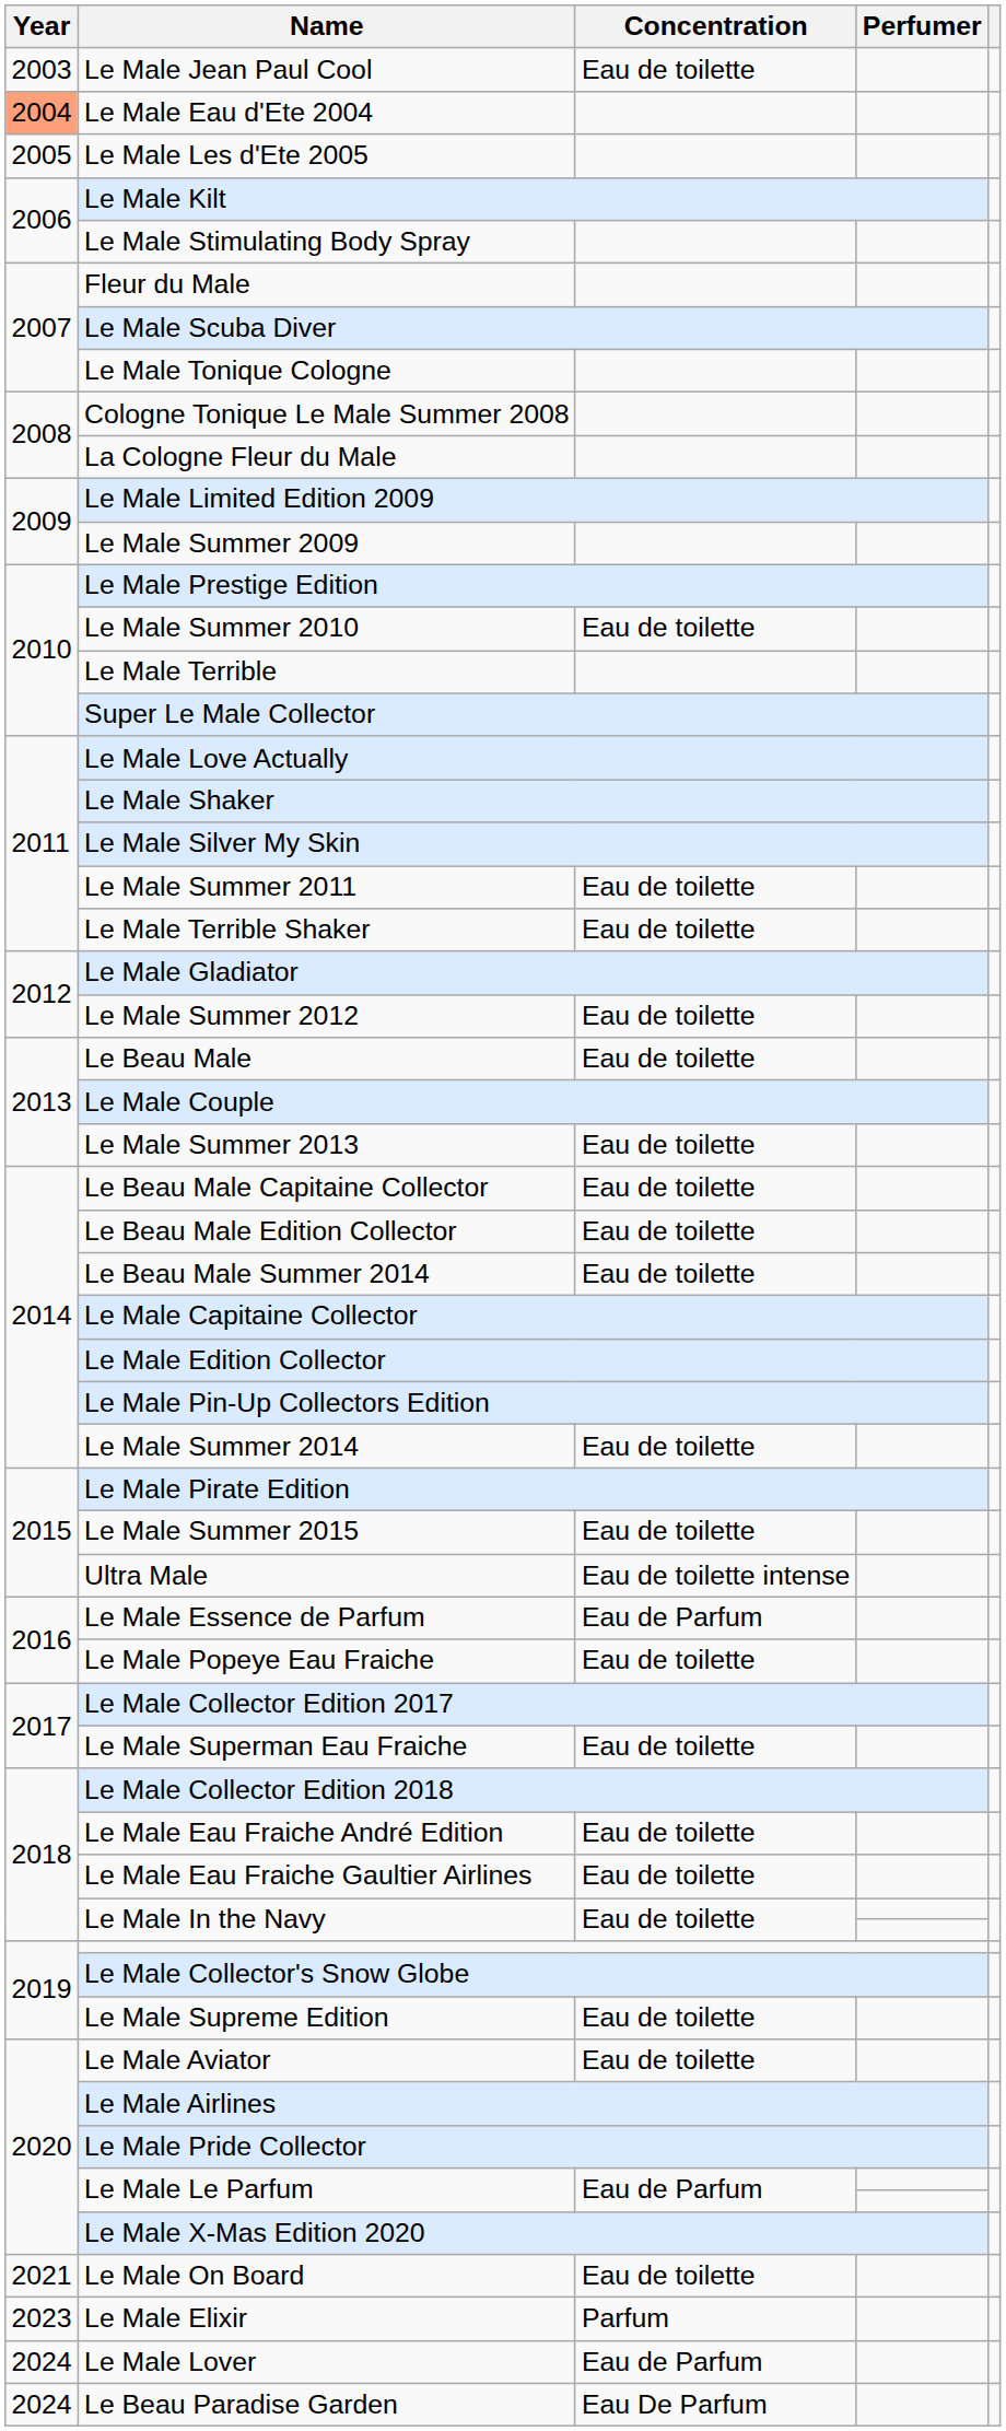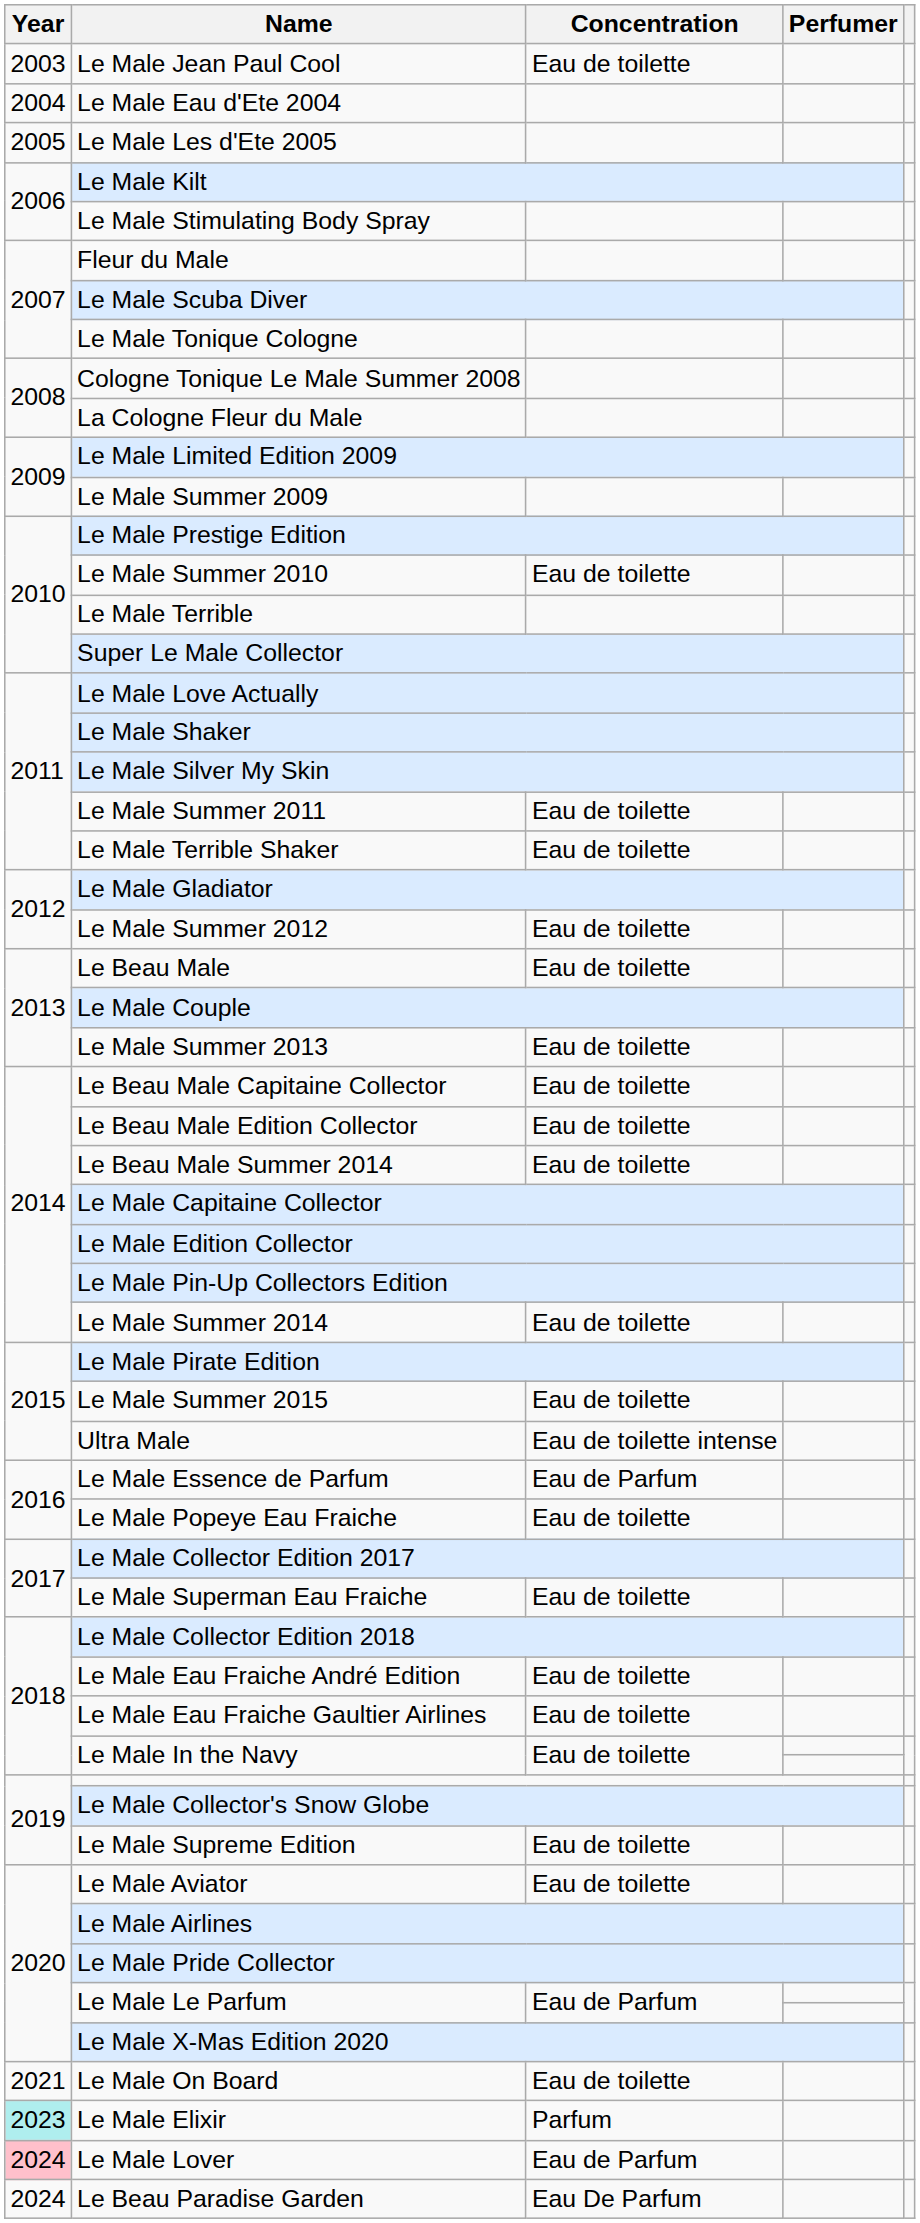Le Male Eau d'Ete 2004 | Year: lightsalmon background -> no background
Le Male Elixir | Year: no background -> paleturquoise background
Le Male Lover | Year: no background -> pink background
